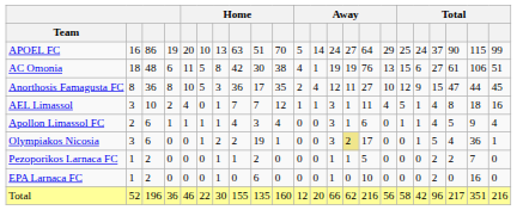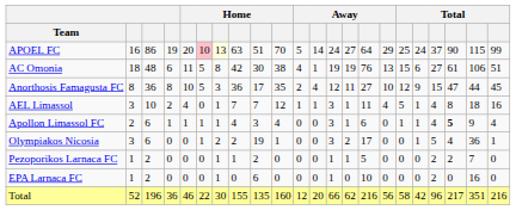APOEL FC | column 6: no background -> pink background
APOEL FC | column 7: no background -> lightyellow background
Apollon Limassol FC | column 20: normal -> bold
Olympiakos Nicosia | column 14: khaki background -> no background
